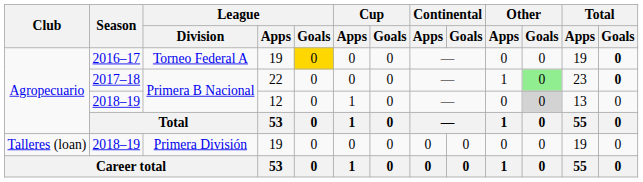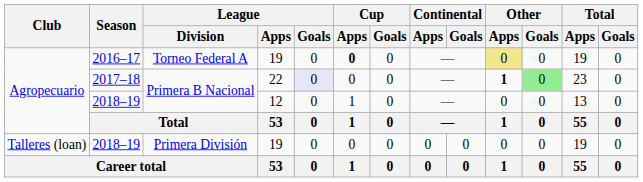2016–17 | League / Goals: gold background -> no background
2016–17 | Cup / Apps: normal -> bold
2016–17 | Other / Apps: no background -> khaki background
2016–17 | Total / Goals: bold -> normal
2017–18 | League / Goals: no background -> lavender background
2017–18 | Other / Apps: normal -> bold
2017–18 | Total / Goals: bold -> normal
2018–19 / Primera B Nacional | Other / Goals: lightgrey background -> no background
